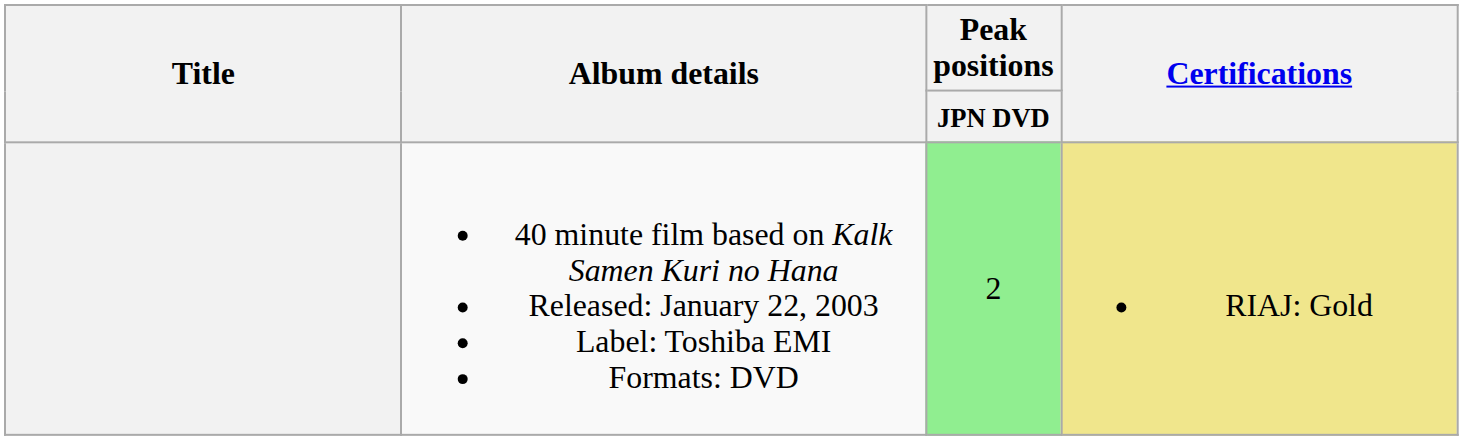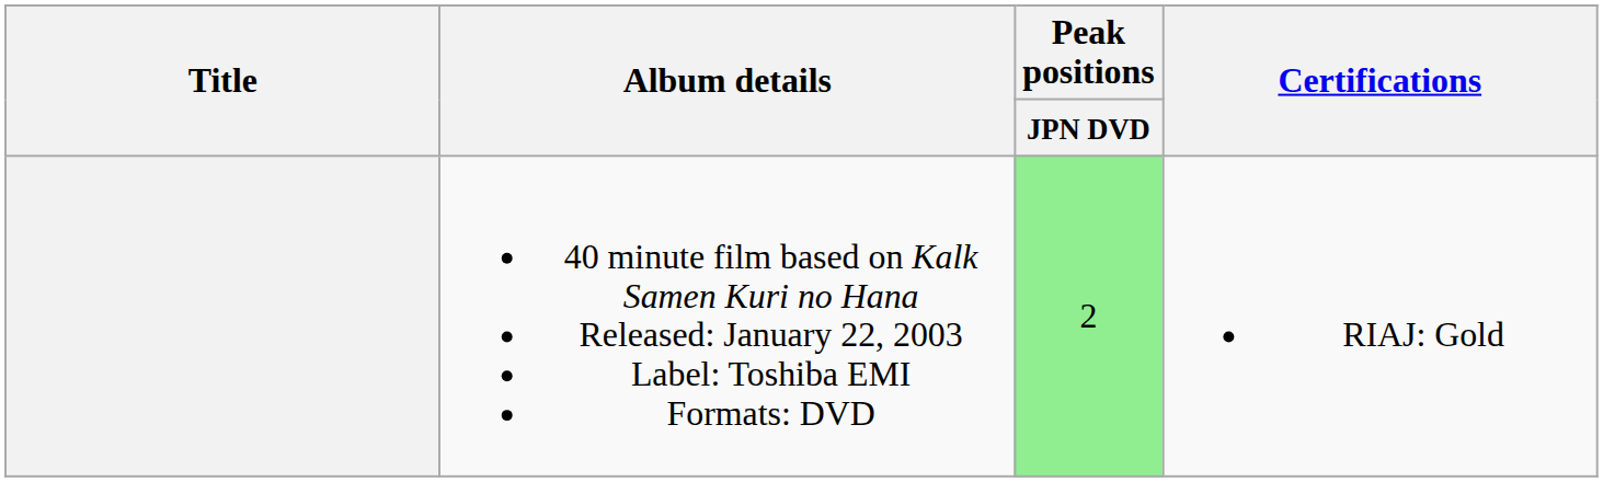row 3 | Certifications: khaki background -> no background
